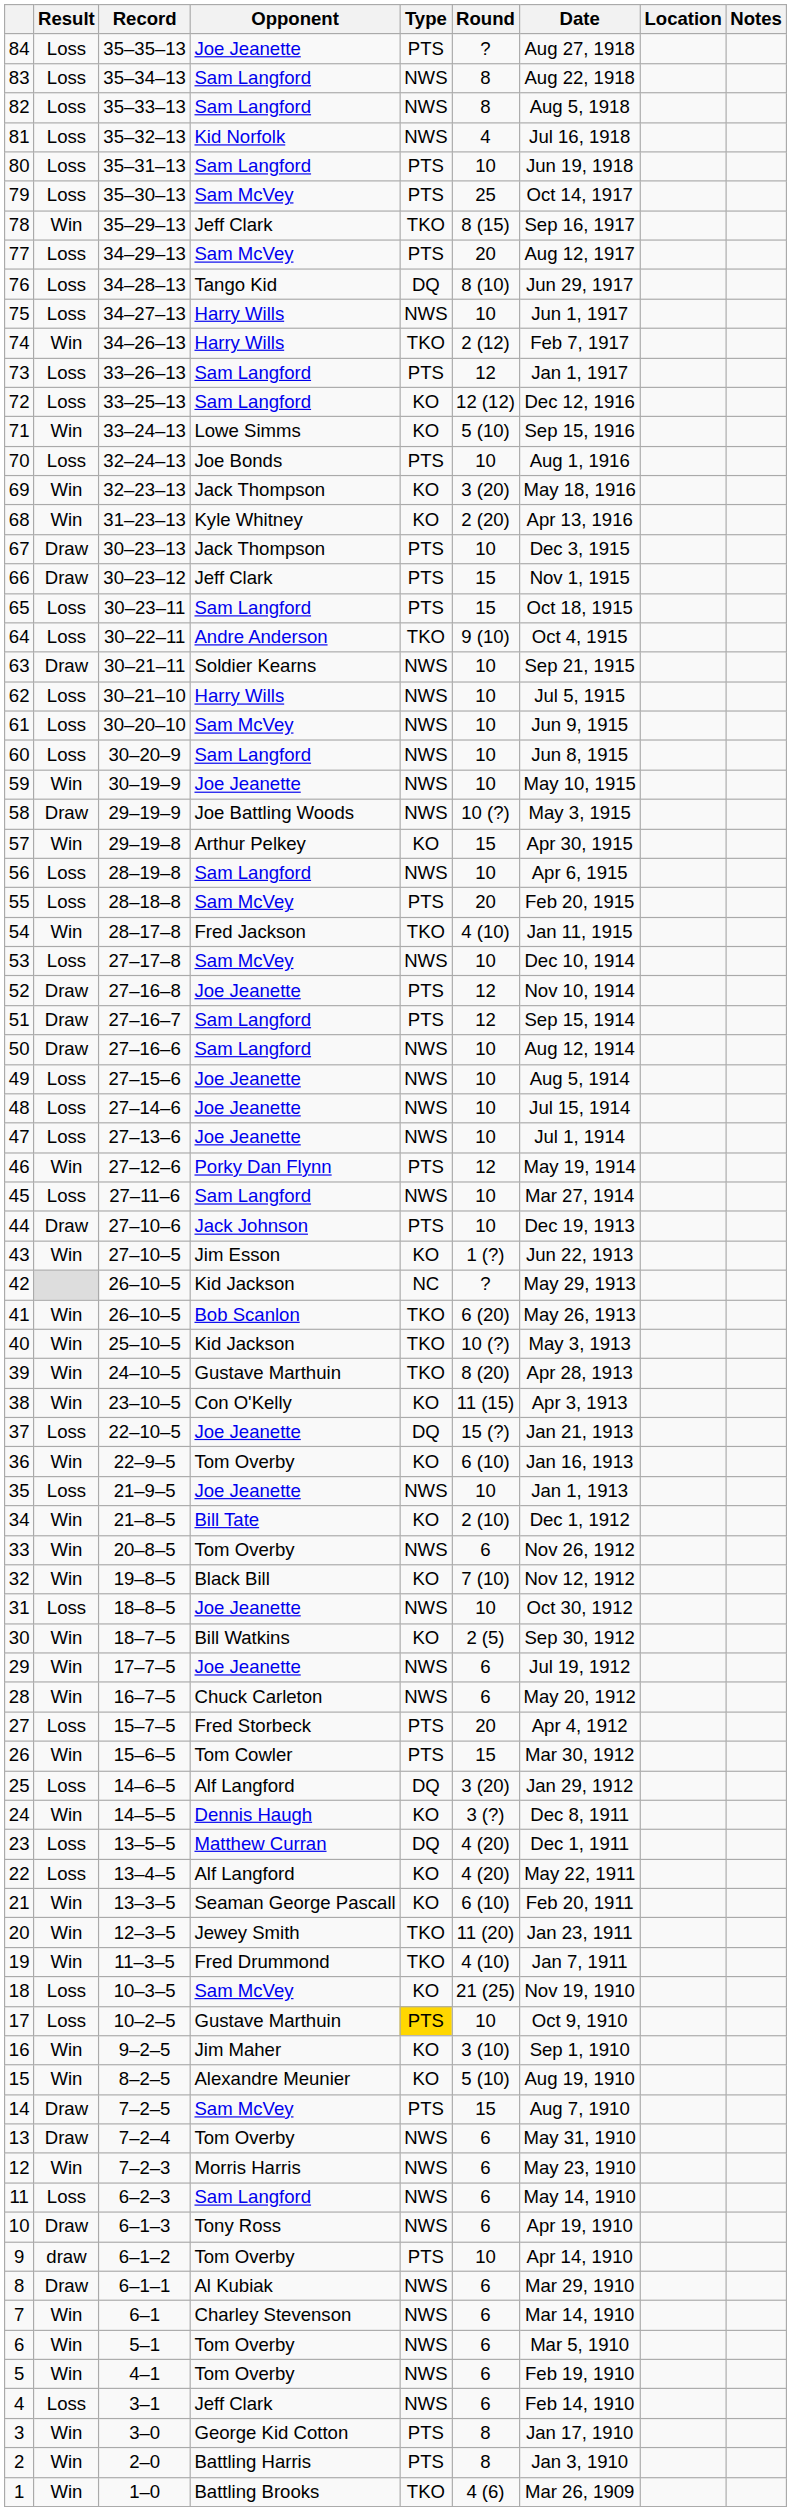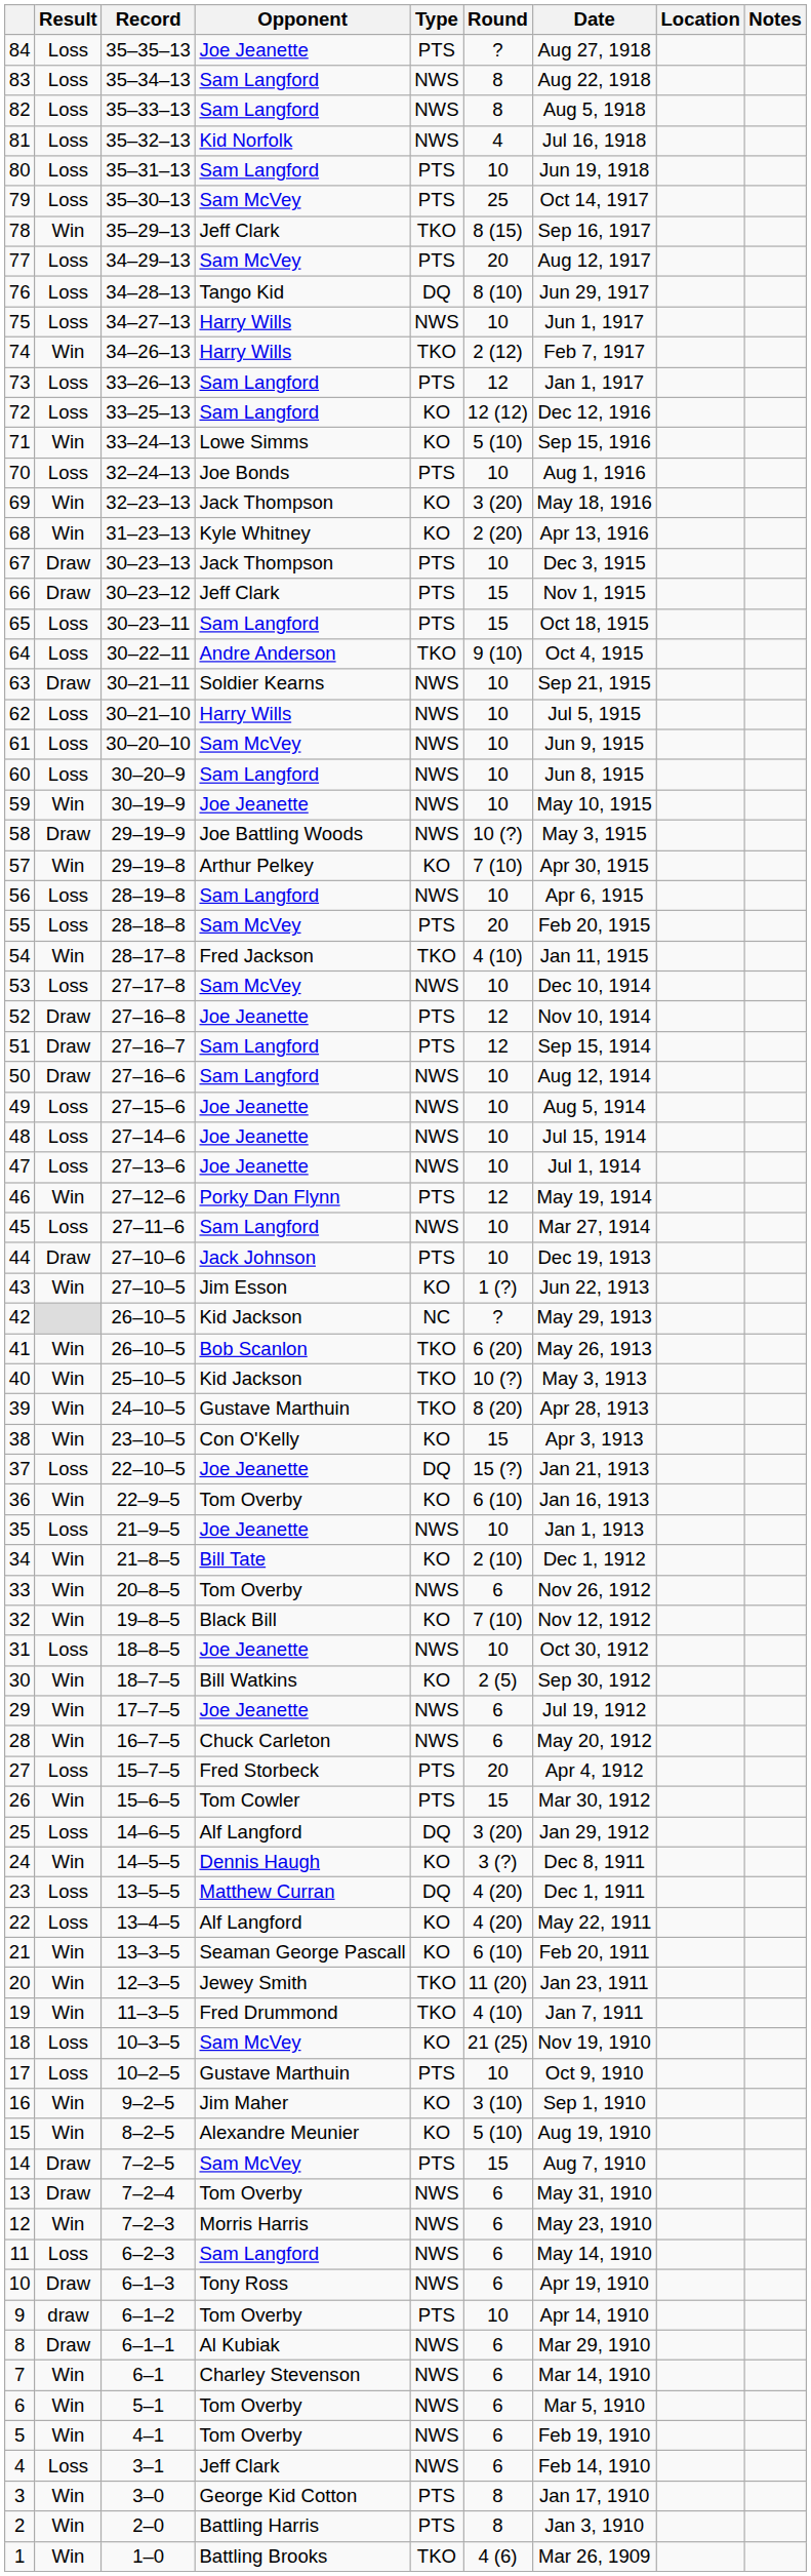57 | Round: 15 -> 7 (10)
38 | Round: 11 (15) -> 15
17 | Type: gold background -> no background
